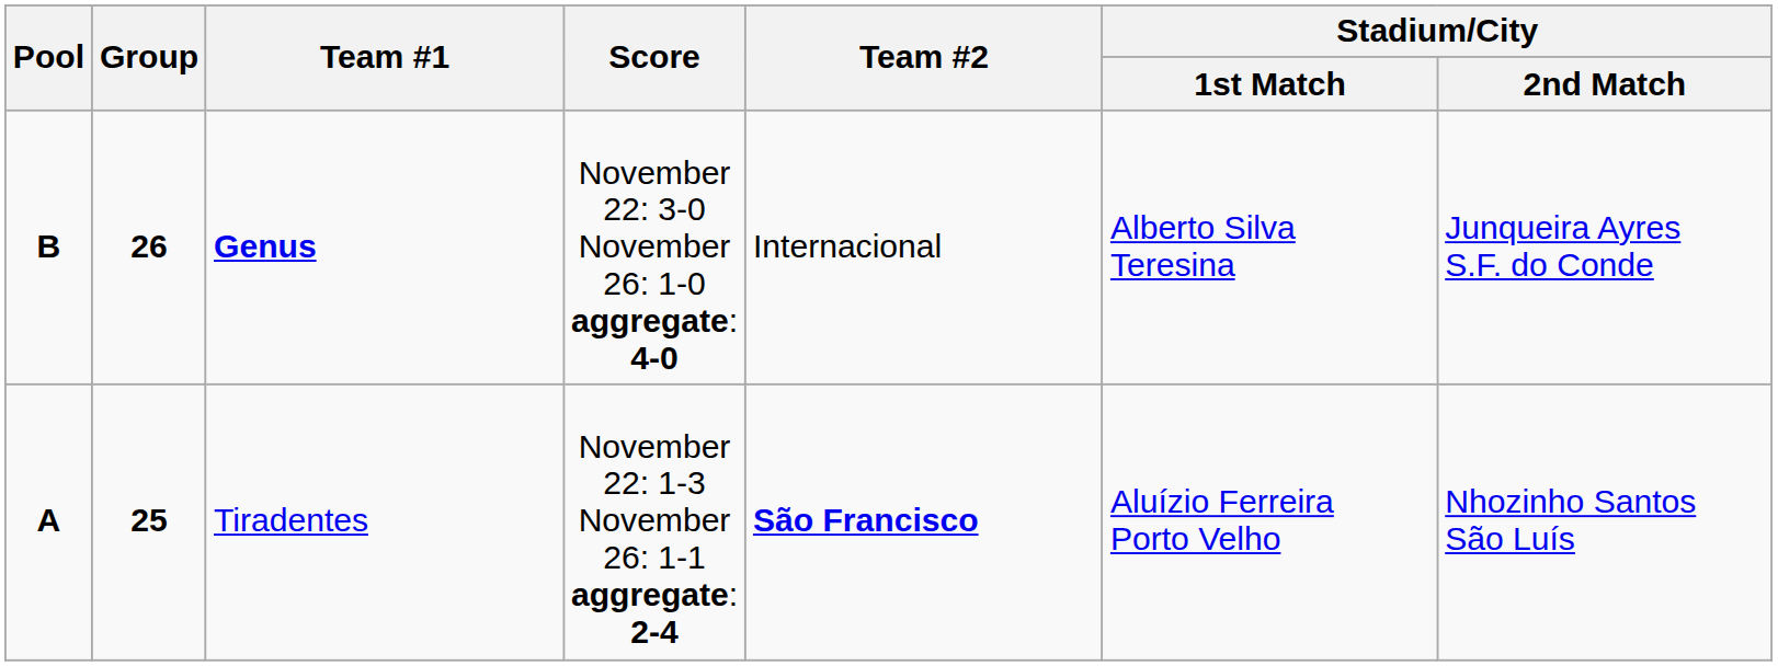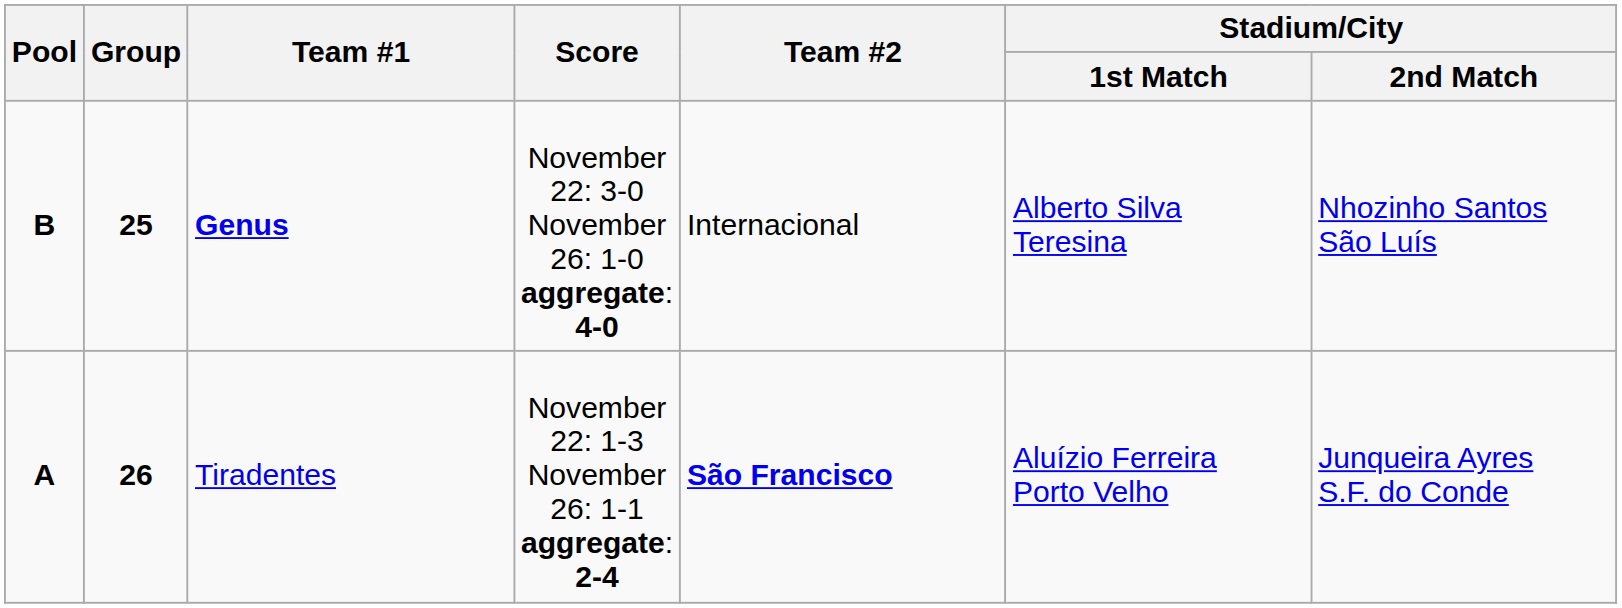Genus | Group: 26 -> 25
Genus | Stadium/City / 2nd Match: Junqueira Ayres S.F. do Conde -> Nhozinho Santos São Luís
Tiradentes | Group: 25 -> 26
Tiradentes | Stadium/City / 2nd Match: Nhozinho Santos São Luís -> Junqueira Ayres S.F. do Conde
